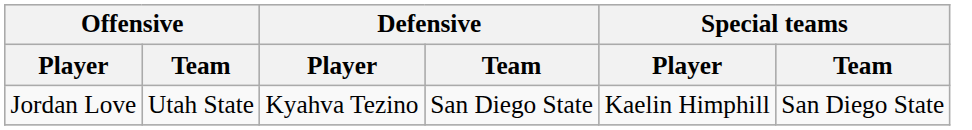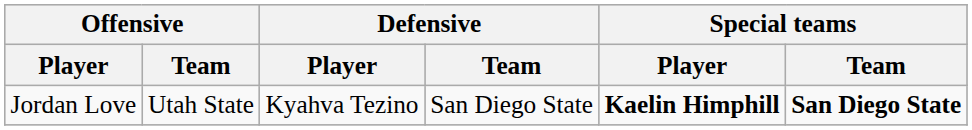Jordan Love | Special teams / Player: normal -> bold
Jordan Love | Special teams / Team: normal -> bold
